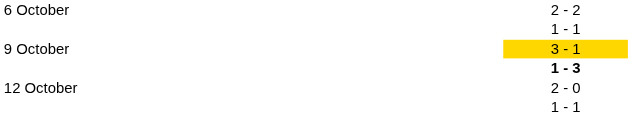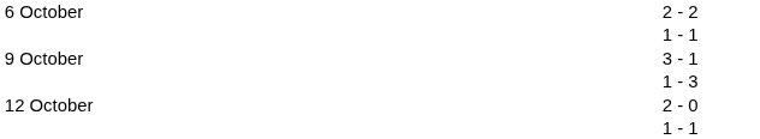3 - 1 | column 2: gold background -> no background
1 - 3 | column 2: bold -> normal
